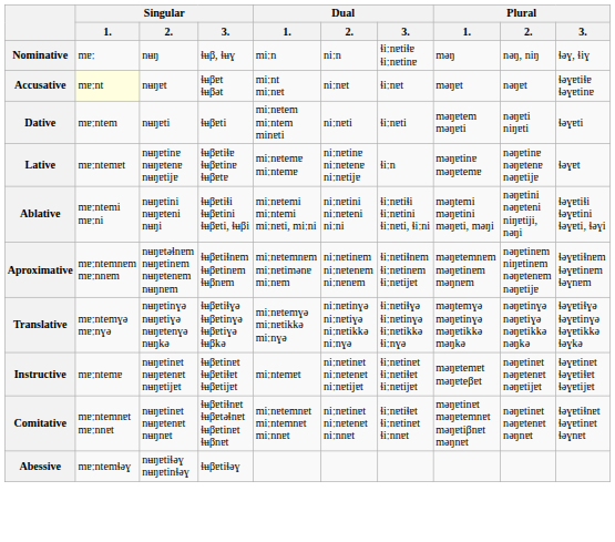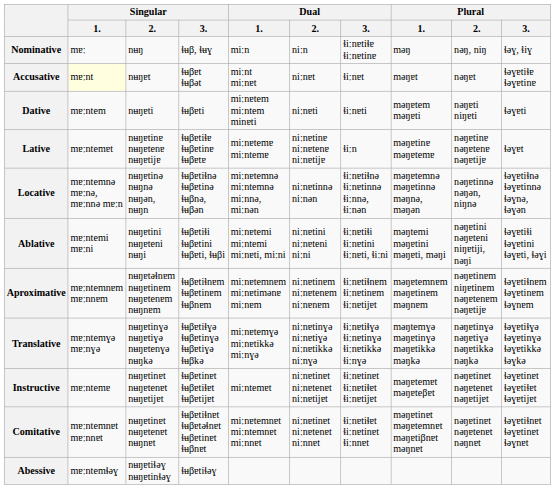+ row: Locative | mɐːntemnə mɐːnə, mɐːnnə mɐːn | nʉŋɐtinə nʉŋnə nʉŋən, nʉŋn | ɬʉβɐtiɬnə ɬʉβɐtinə ɬʉβnə, ɬʉβən | miːnɐtemnə miːntemnə miːnnə, miːnən | niːnɐtinnə niːnən | ɬiːnɐtiɬnə ɬiːnɐtinnə ɬiːnnə, ɬiːnən | məŋɐtemnə məŋɐtinnə məŋnə, məŋən | nəŋɐtinnə nəŋən, niŋnə | ɬəɣɐtiɬnə ɬəɣɐtinnə ɬəɣnə, ɬəɣən
